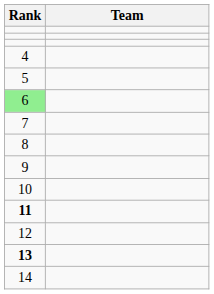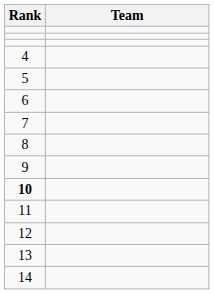row 7 | Rank: lightgreen background -> no background
row 11 | Rank: normal -> bold
row 12 | Rank: bold -> normal
row 14 | Rank: bold -> normal
